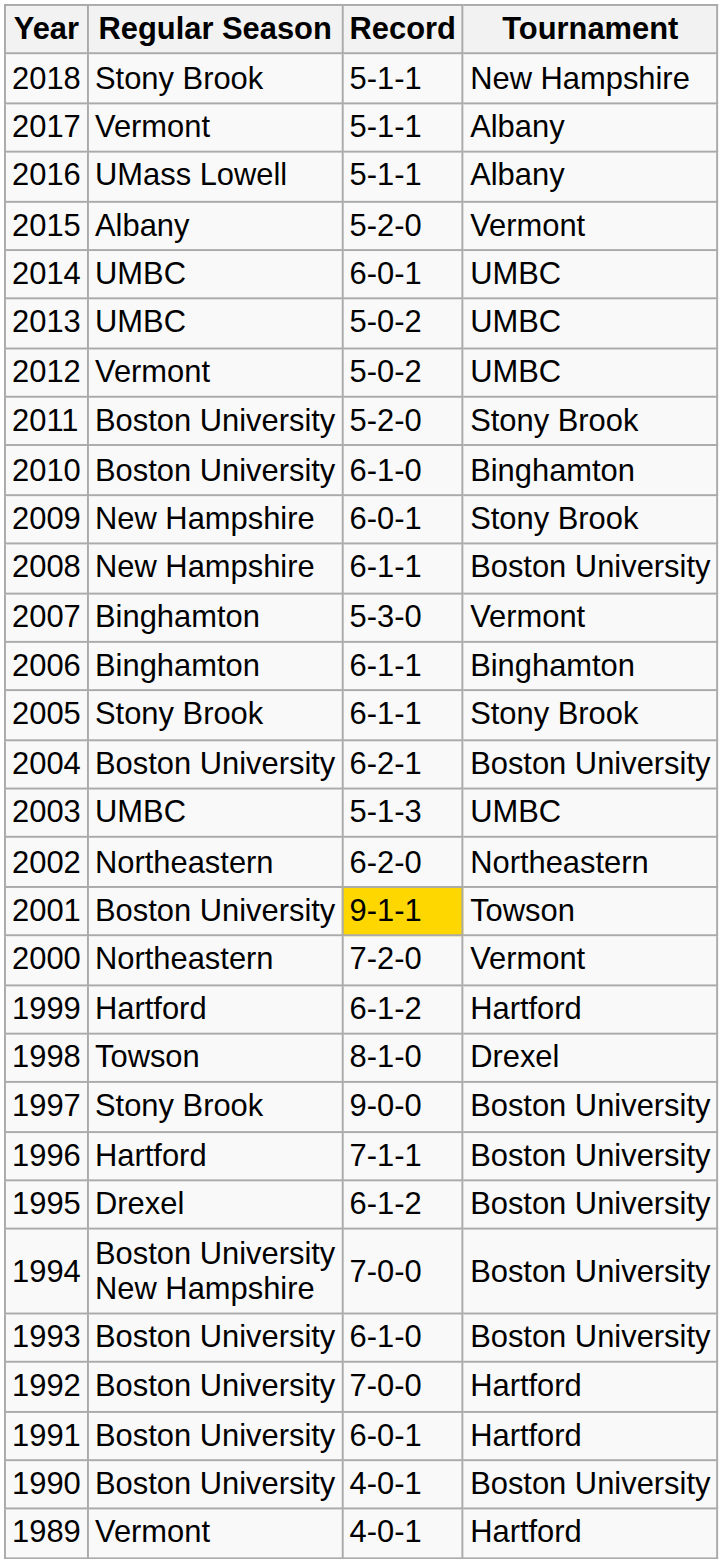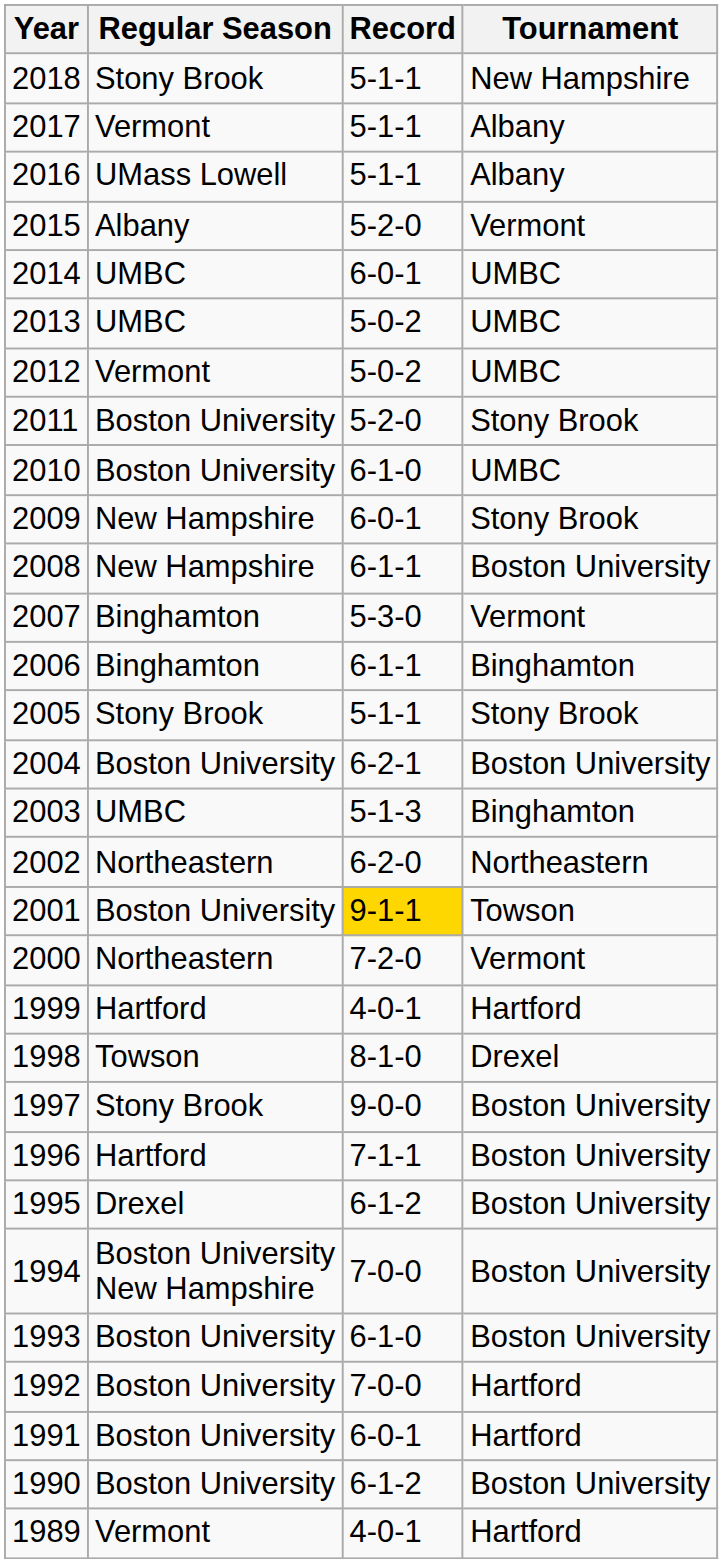2010 | Tournament: Binghamton -> UMBC
2005 | Record: 6-1-1 -> 5-1-1
2003 | Tournament: UMBC -> Binghamton
1999 | Record: 6-1-2 -> 4-0-1
1990 | Record: 4-0-1 -> 6-1-2
